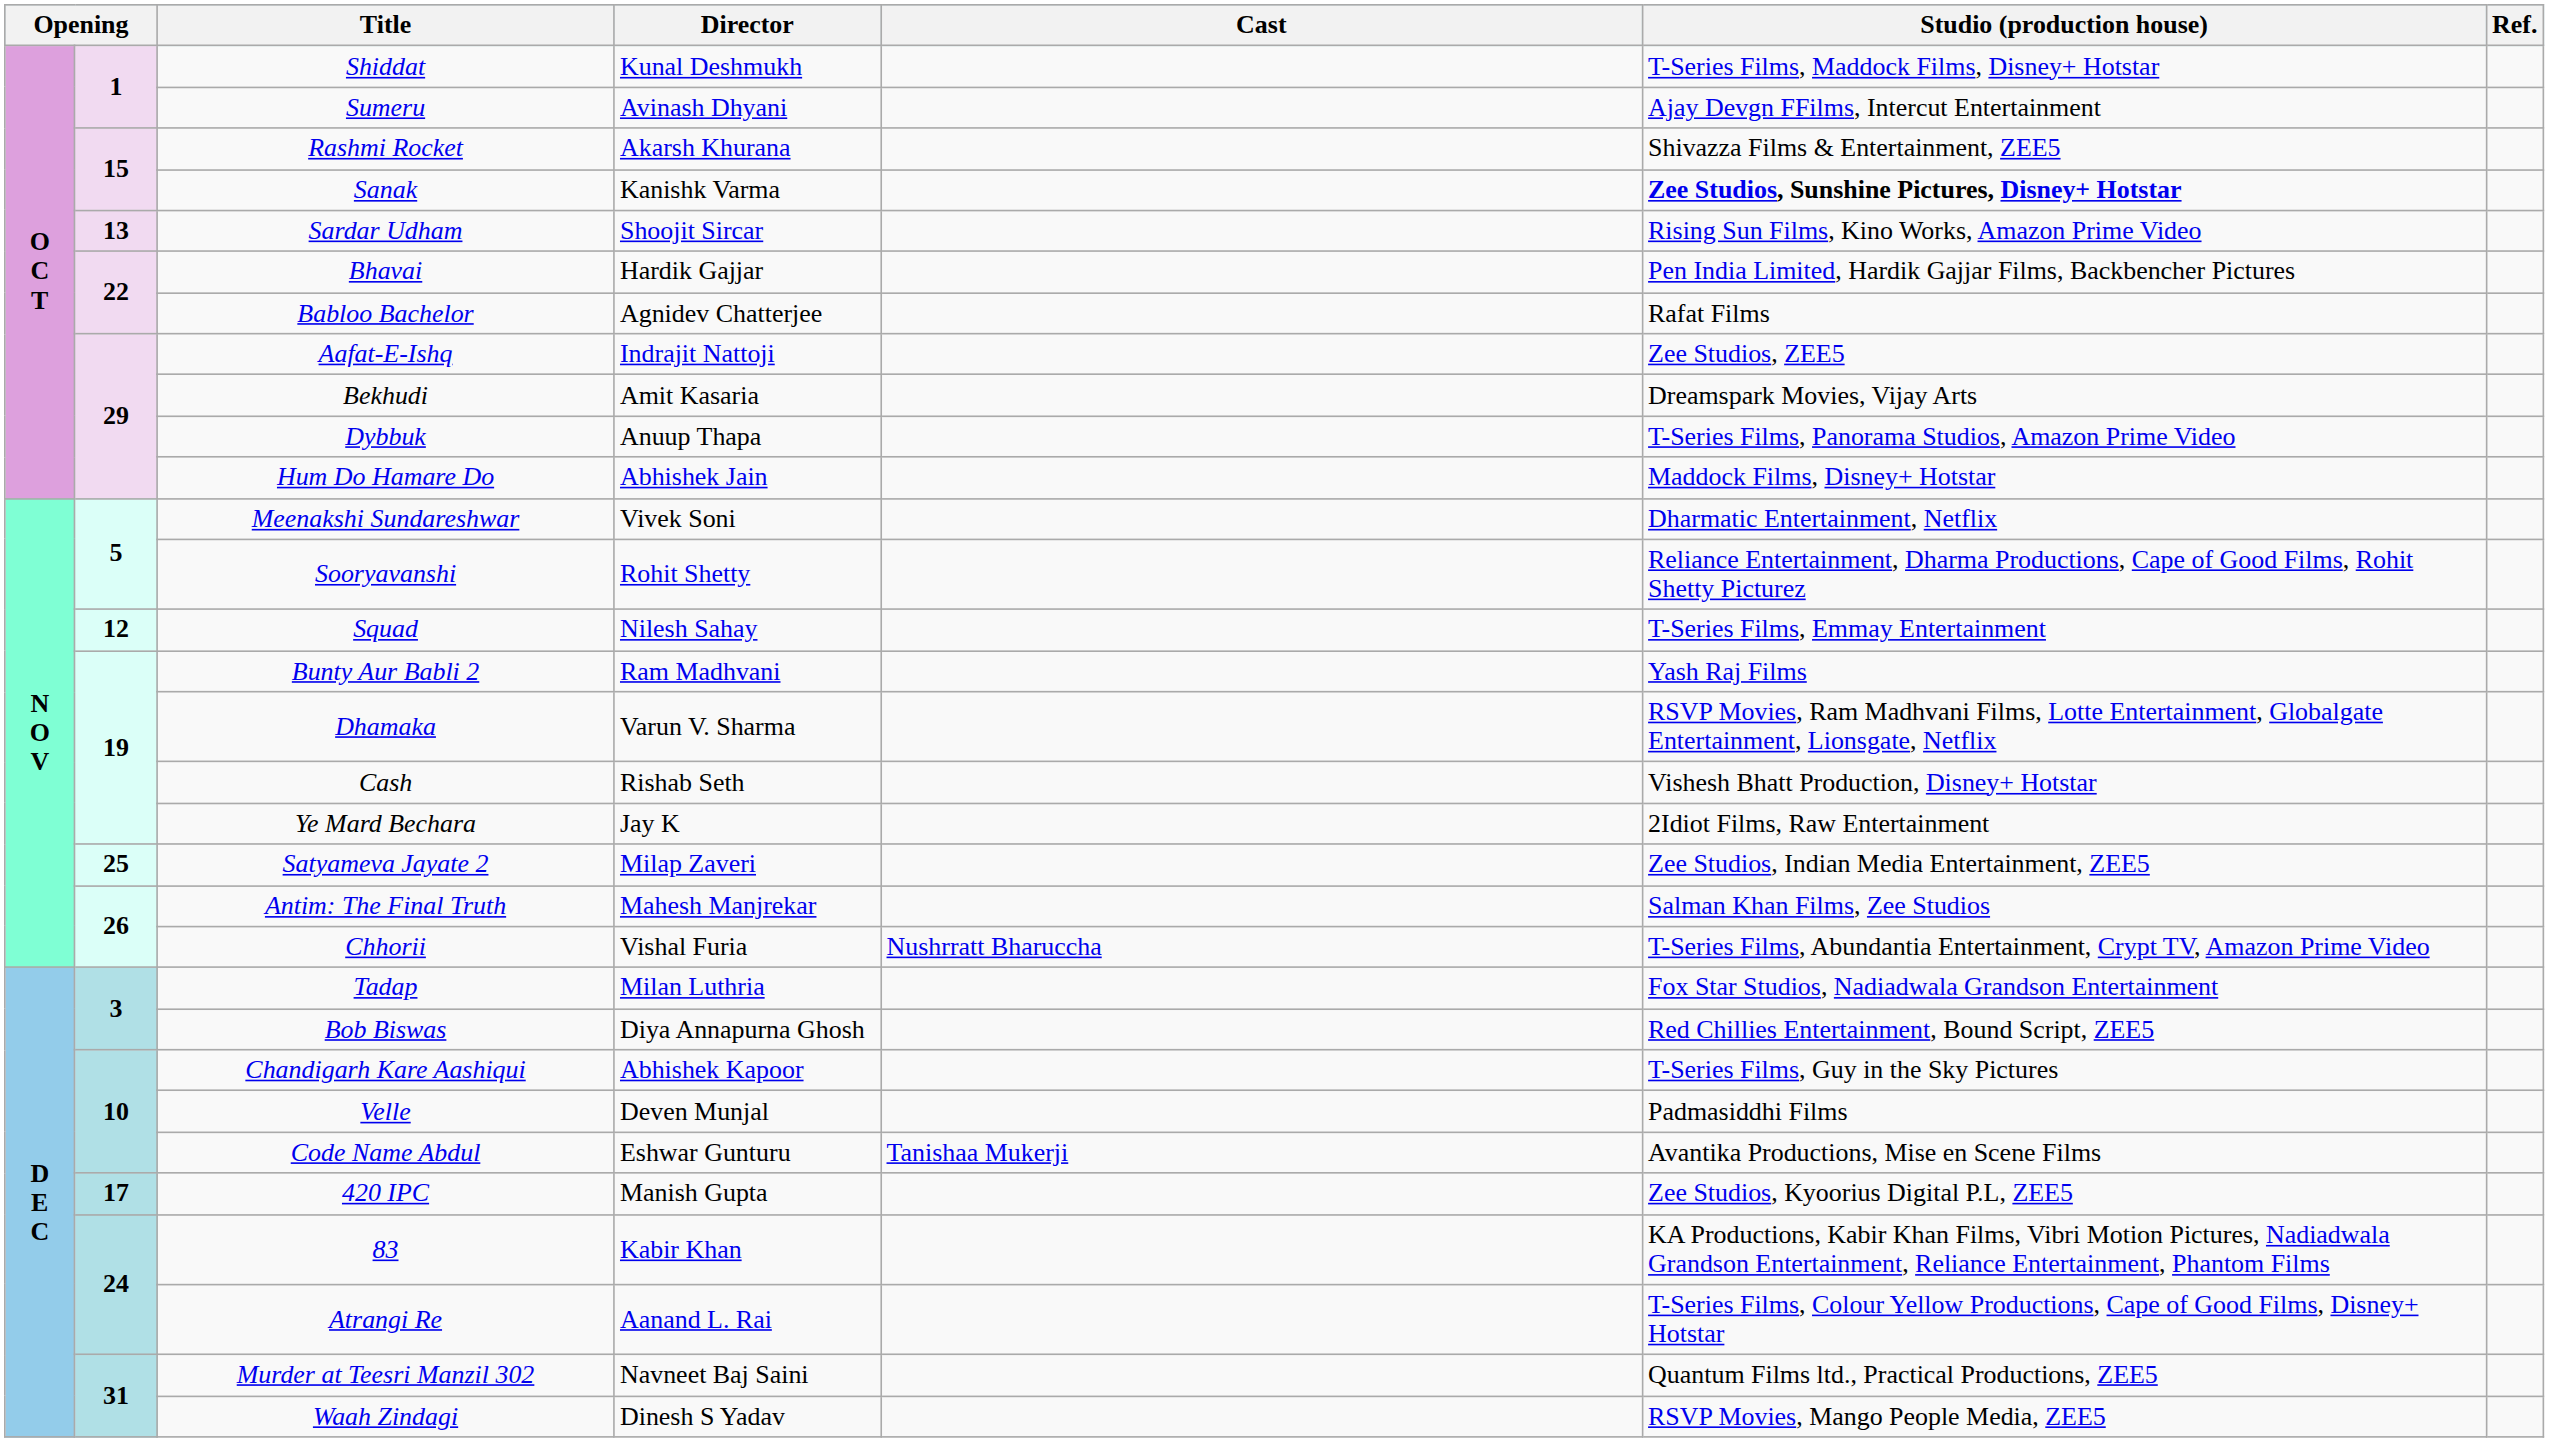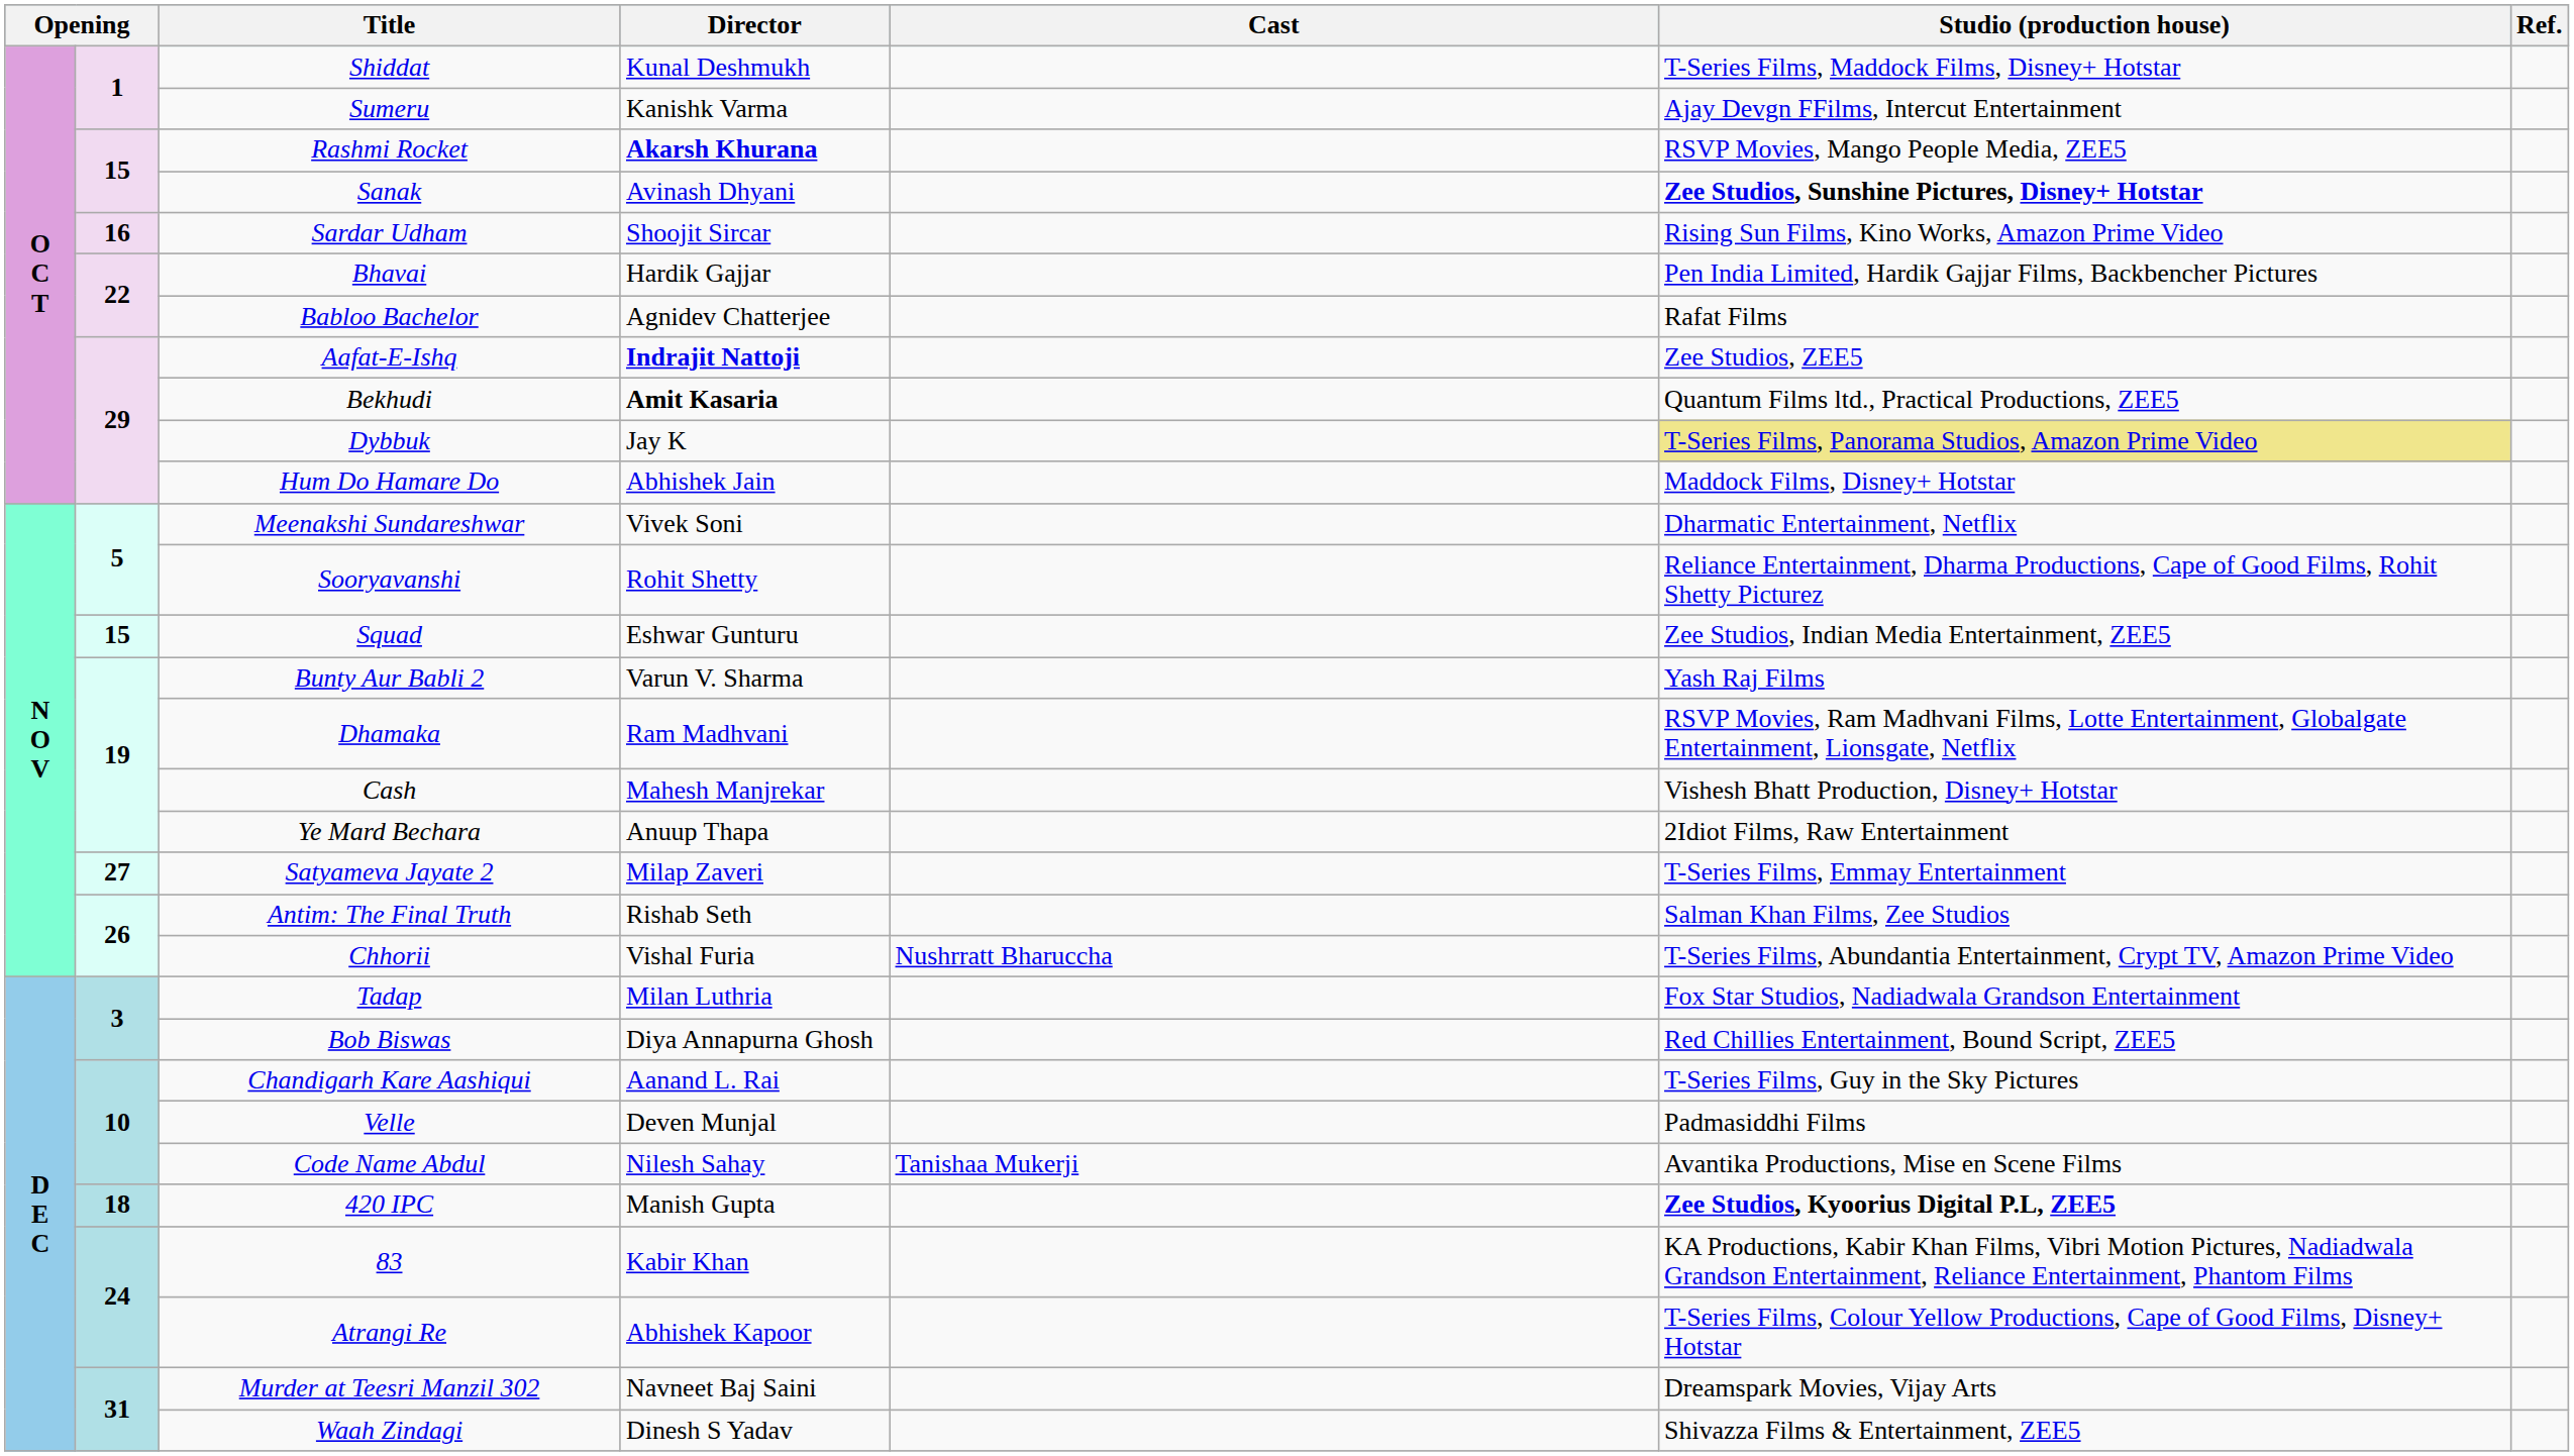Sumeru | Director: Avinash Dhyani -> Kanishk Varma
Rashmi Rocket | Director: normal -> bold
Rashmi Rocket | Studio (production house): Shivazza Films & Entertainment, ZEE5 -> RSVP Movies, Mango People Media, ZEE5
Sanak | Director: Kanishk Varma -> Avinash Dhyani
Sardar Udham | column 2: 13 -> 16
Aafat-E-Ishq | Director: normal -> bold
Bekhudi | Director: normal -> bold
Bekhudi | Studio (production house): Dreamspark Movies, Vijay Arts -> Quantum Films ltd., Practical Productions, ZEE5
Dybbuk | Director: Anuup Thapa -> Jay K
Dybbuk | Studio (production house): no background -> khaki background
Squad | column 2: 12 -> 15
Squad | Director: Nilesh Sahay -> Eshwar Gunturu
Squad | Studio (production house): T-Series Films, Emmay Entertainment -> Zee Studios, Indian Media Entertainment, ZEE5
Bunty Aur Babli 2 | Director: Ram Madhvani -> Varun V. Sharma
Dhamaka | Director: Varun V. Sharma -> Ram Madhvani
Cash | Director: Rishab Seth -> Mahesh Manjrekar
Ye Mard Bechara | Director: Jay K -> Anuup Thapa
Satyameva Jayate 2 | column 2: 25 -> 27
Satyameva Jayate 2 | Studio (production house): Zee Studios, Indian Media Entertainment, ZEE5 -> T-Series Films, Emmay Entertainment
Antim: The Final Truth | Director: Mahesh Manjrekar -> Rishab Seth
Chandigarh Kare Aashiqui | Director: Abhishek Kapoor -> Aanand L. Rai
Code Name Abdul | Director: Eshwar Gunturu -> Nilesh Sahay
420 IPC | column 2: 17 -> 18
420 IPC | Studio (production house): normal -> bold
Atrangi Re | Director: Aanand L. Rai -> Abhishek Kapoor
Murder at Teesri Manzil 302 | Studio (production house): Quantum Films ltd., Practical Productions, ZEE5 -> Dreamspark Movies, Vijay Arts
Waah Zindagi | Studio (production house): RSVP Movies, Mango People Media, ZEE5 -> Shivazza Films & Entertainment, ZEE5
